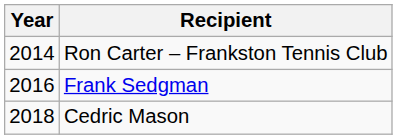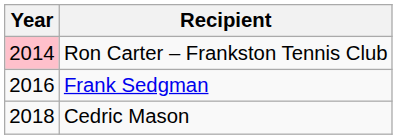Ron Carter – Frankston Tennis Club | Year: no background -> pink background
